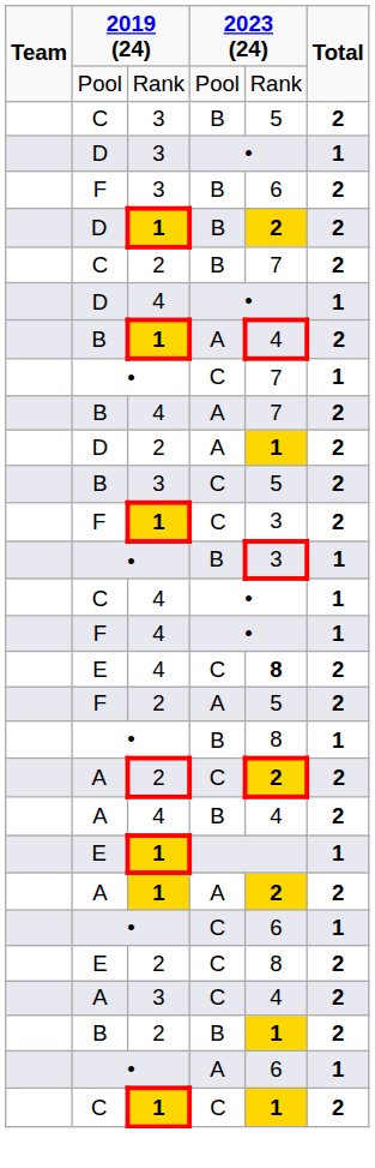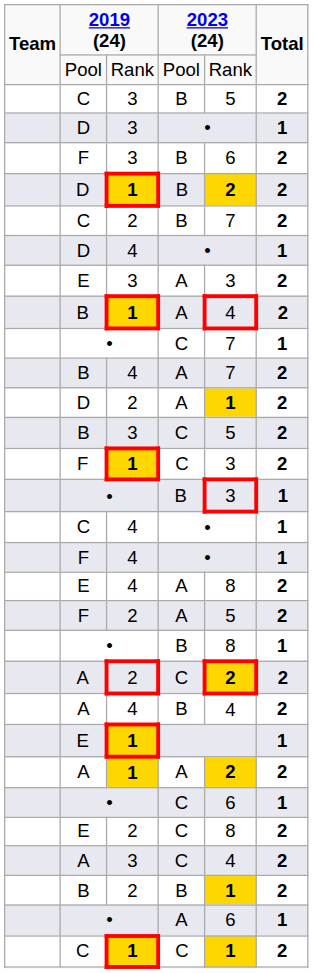+ row: E | 3 | A | 3 | 2
E / 4 | column 4: C -> A
E / 4 | column 5: bold -> normal
